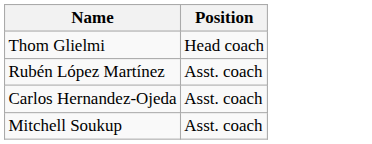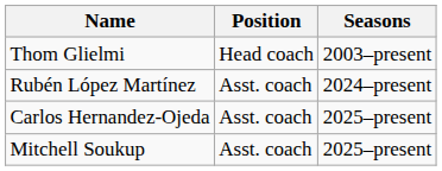+ column: Seasons | 2003–present | 2024–present | 2025–present | 2025–present
